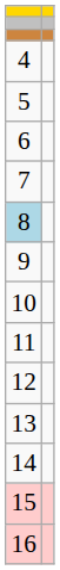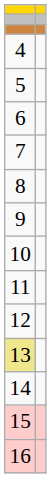row 8 | column 1: lightblue background -> no background
row 13 | column 1: no background -> khaki background
